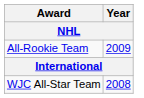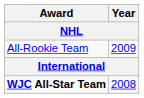row 5 | Award: normal -> bold
